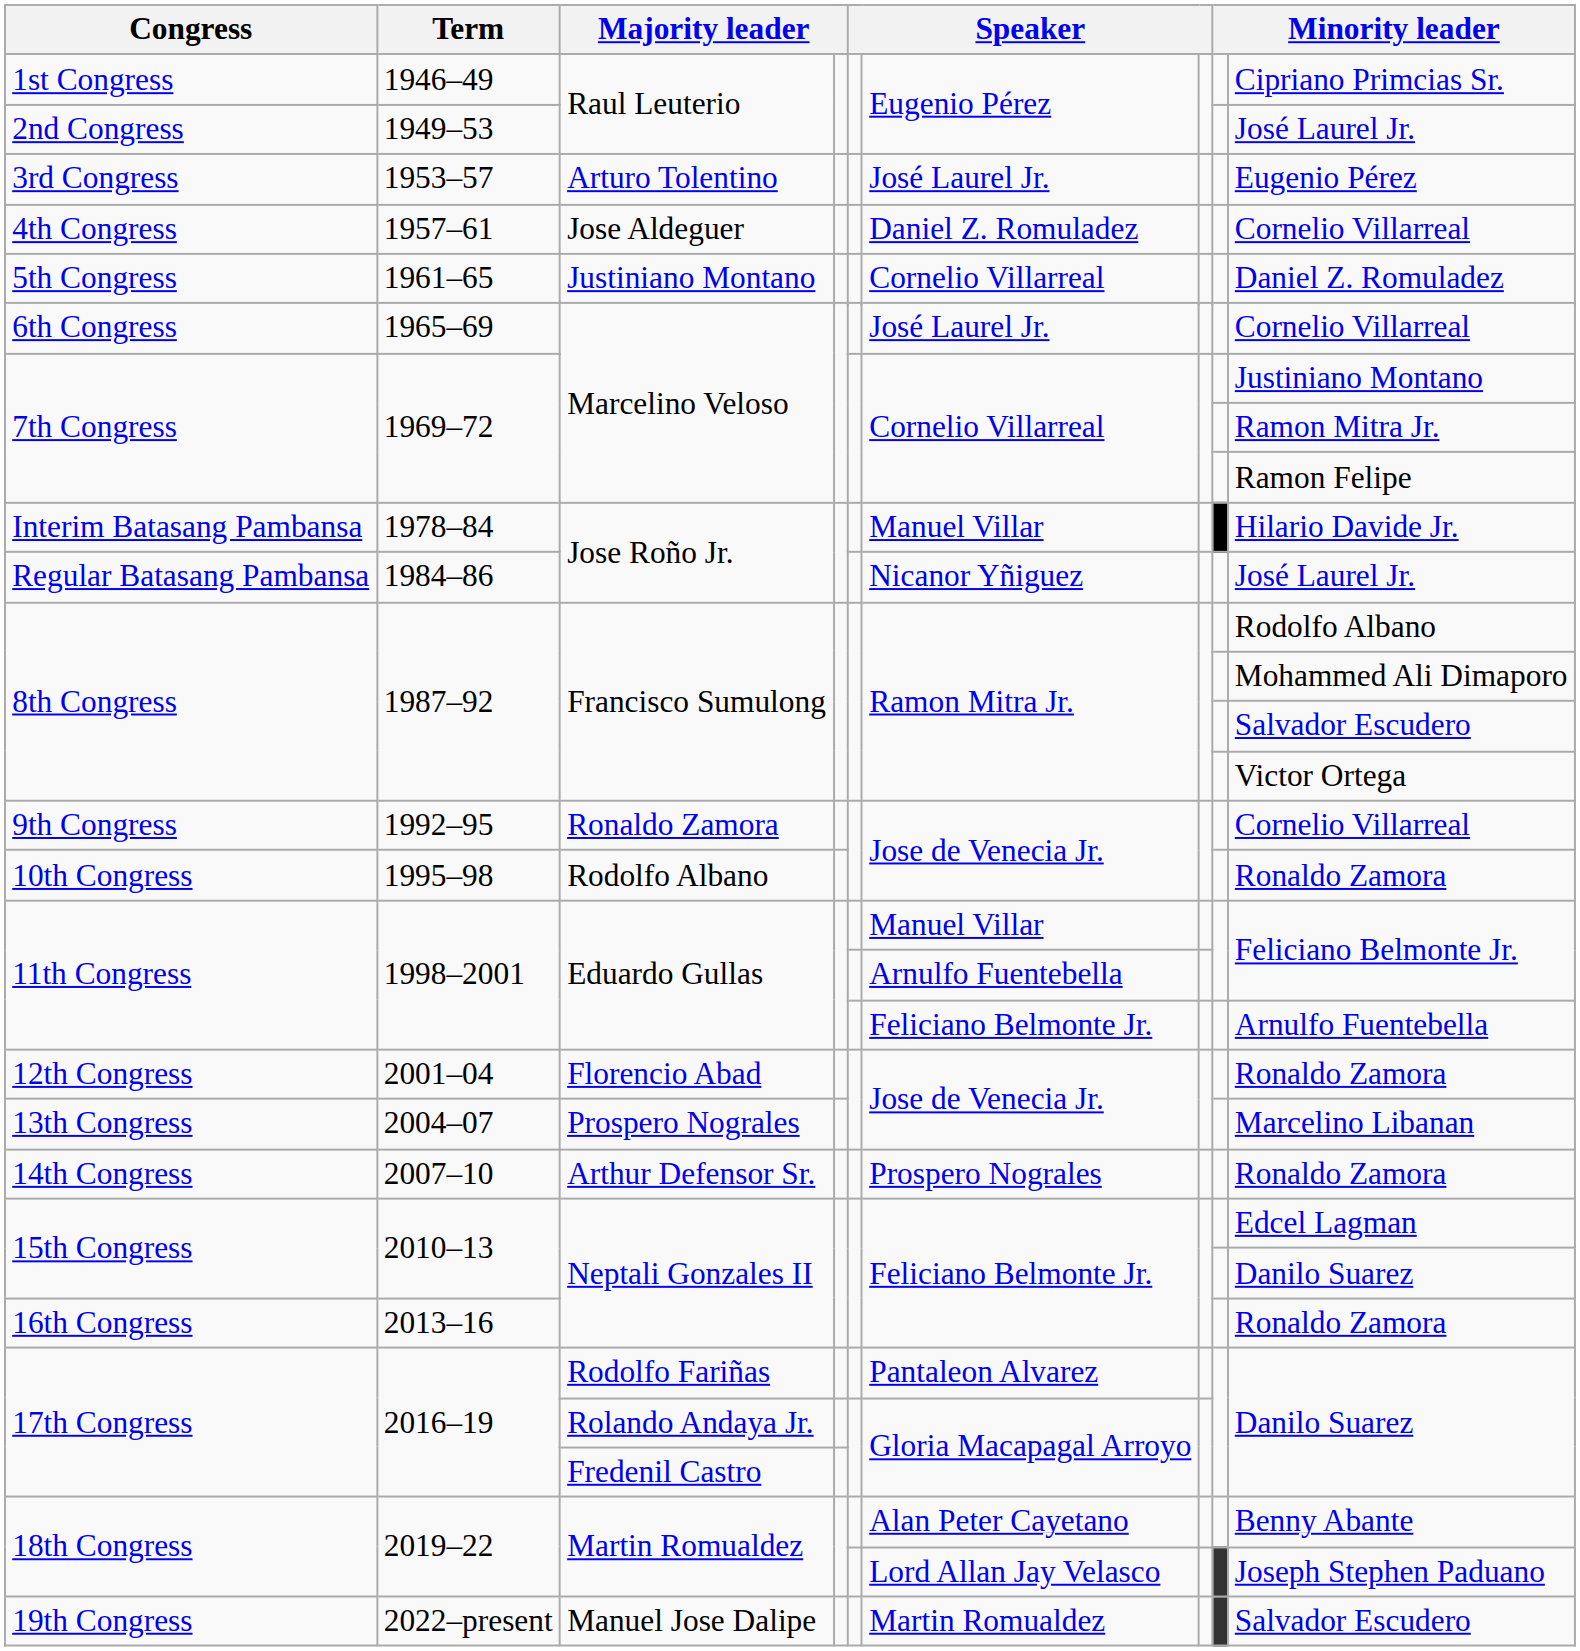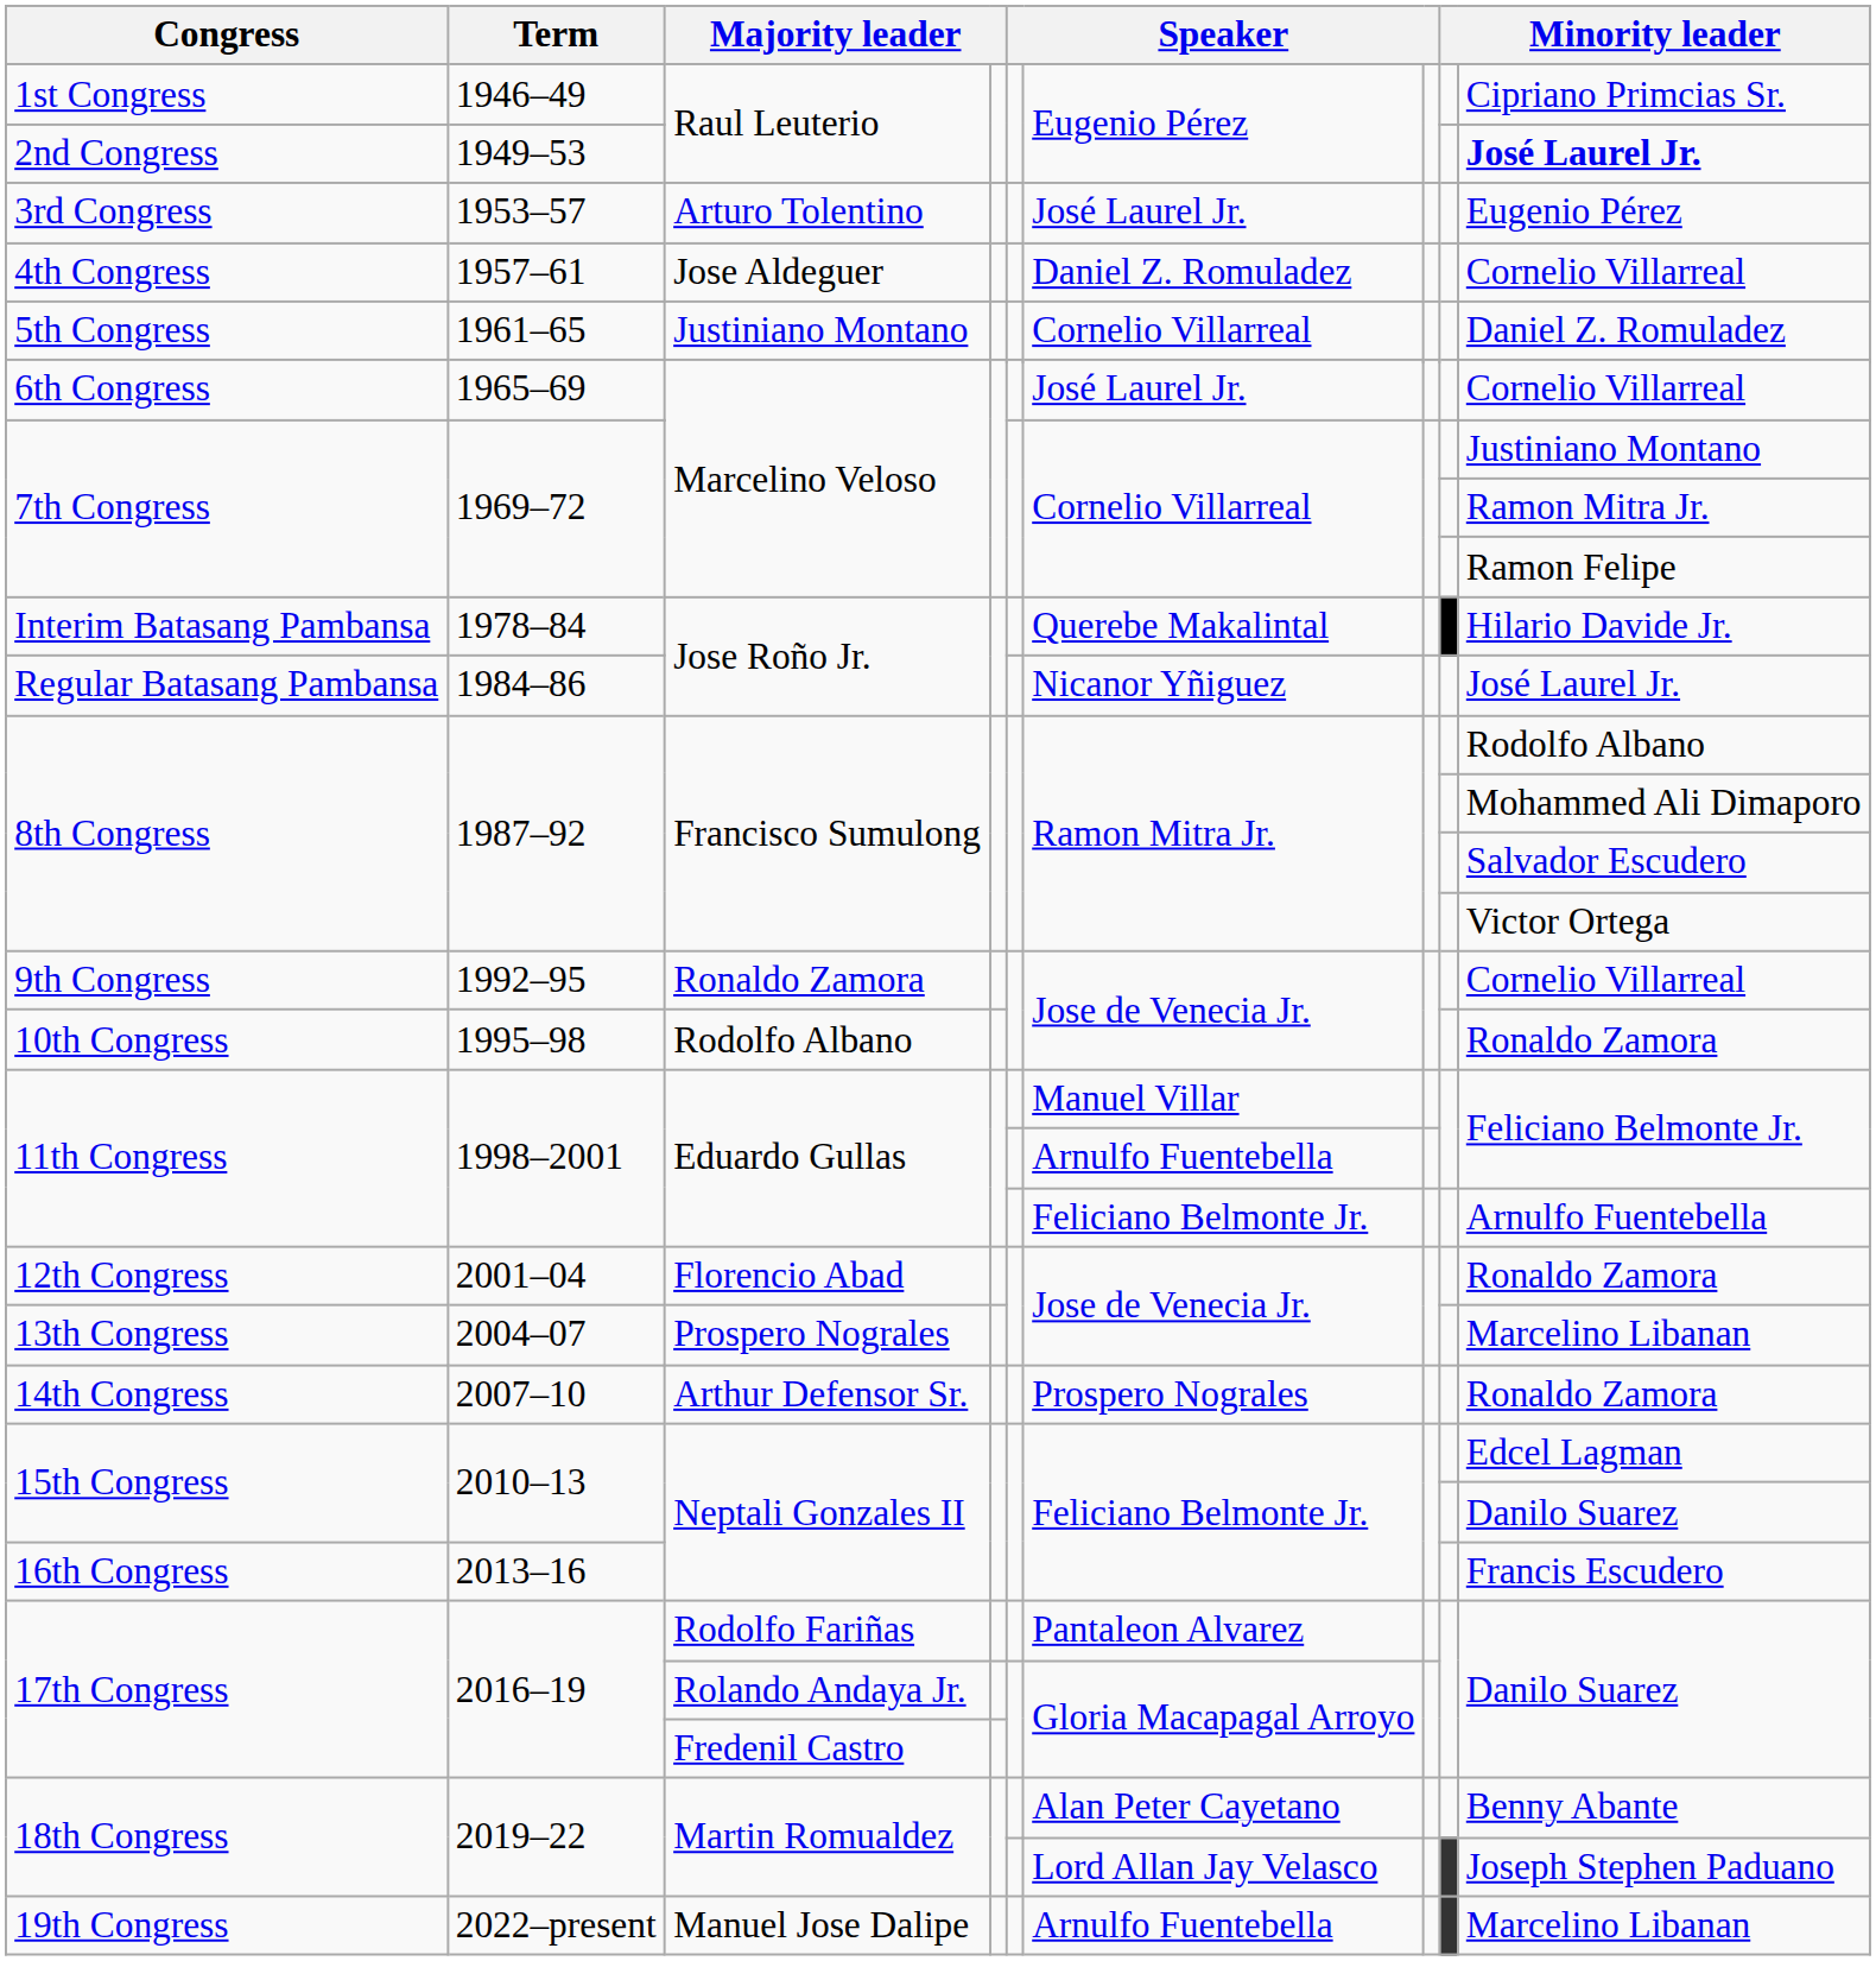2nd Congress | column 9: normal -> bold
Interim Batasang Pambansa | column 6: Manuel Villar -> Querebe Makalintal
16th Congress | column 9: Ronaldo Zamora -> Francis Escudero
19th Congress | column 6: Martin Romualdez -> Arnulfo Fuentebella
19th Congress | column 9: Salvador Escudero -> Marcelino Libanan
